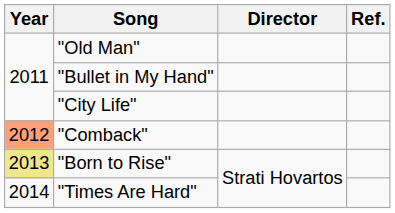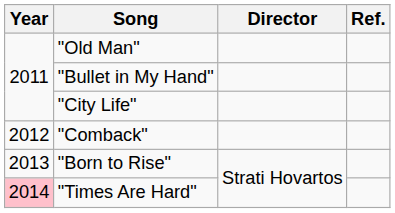"Comback" | Year: lightsalmon background -> no background
"Born to Rise" | Year: khaki background -> no background
"Times Are Hard" | Year: no background -> pink background
